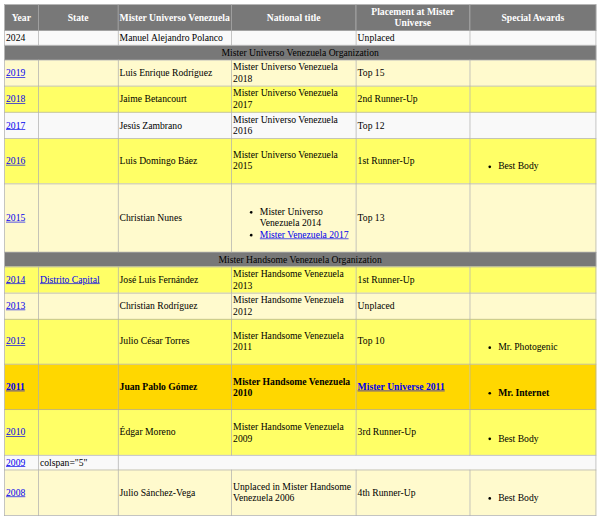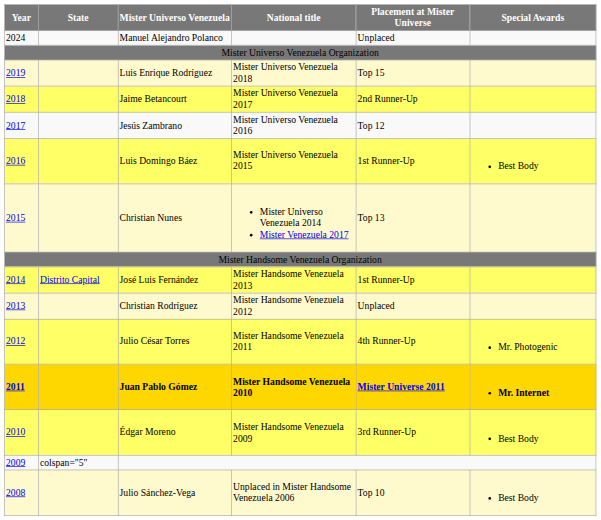Julio César Torres | Placement at Mister Universe: Top 10 -> 4th Runner-Up
Julio Sánchez-Vega | Placement at Mister Universe: 4th Runner-Up -> Top 10
